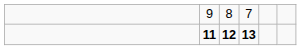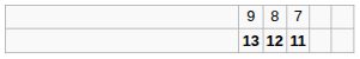row 2 | column 2: 11 -> 13
row 2 | column 4: 13 -> 11
